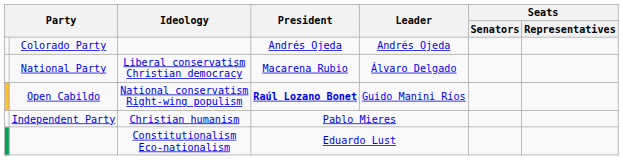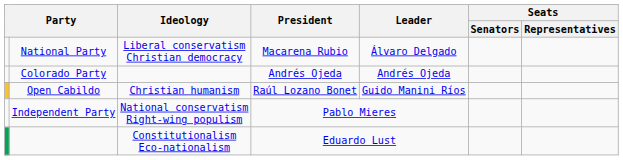rows swapped: National Party <-> Colorado Party
Open Cabildo | Ideology: National conservatism Right-wing populism -> Christian humanism
Open Cabildo | President: bold -> normal
Independent Party | Ideology: Christian humanism -> National conservatism Right-wing populism
